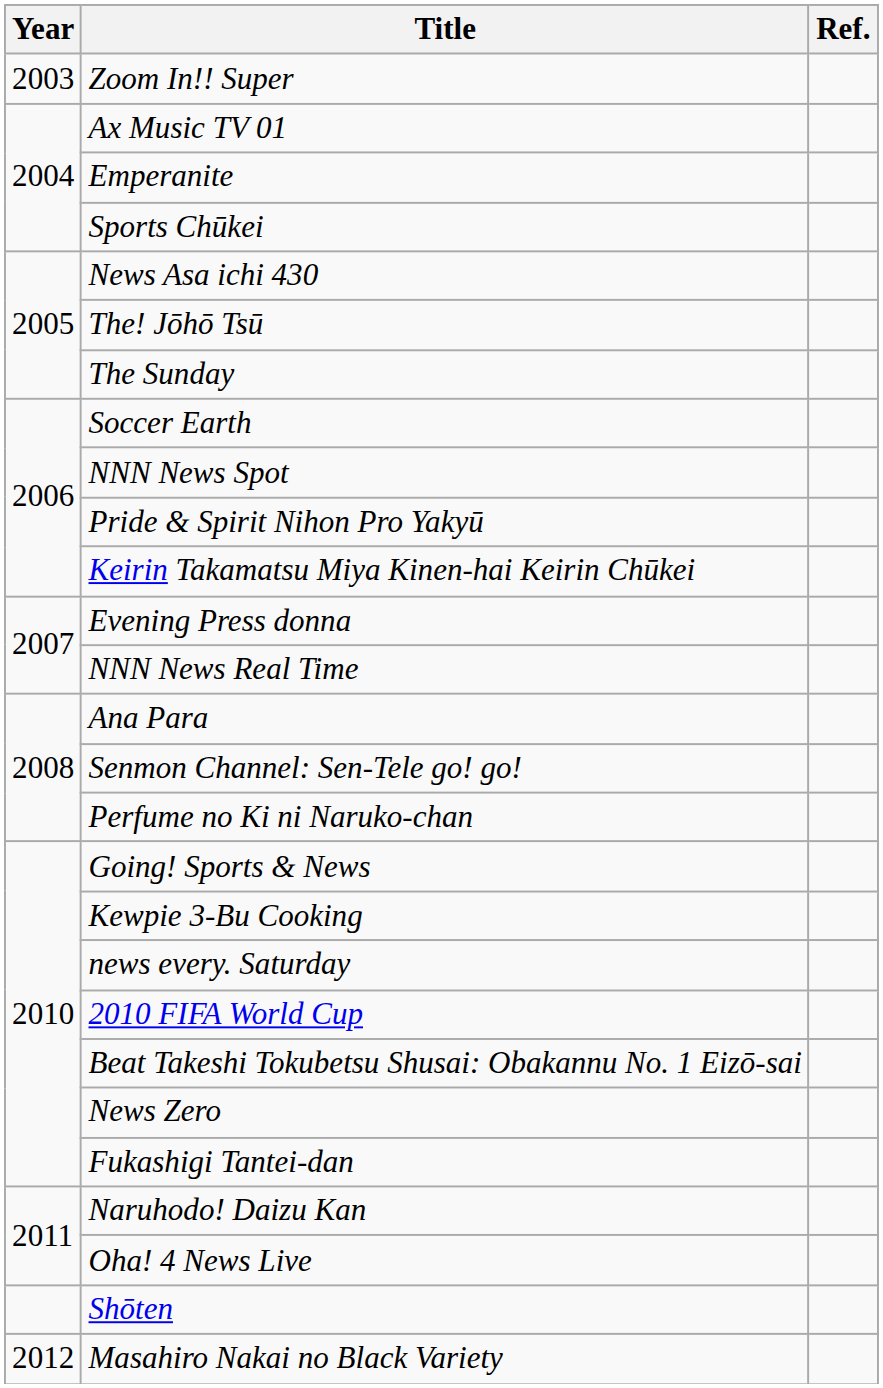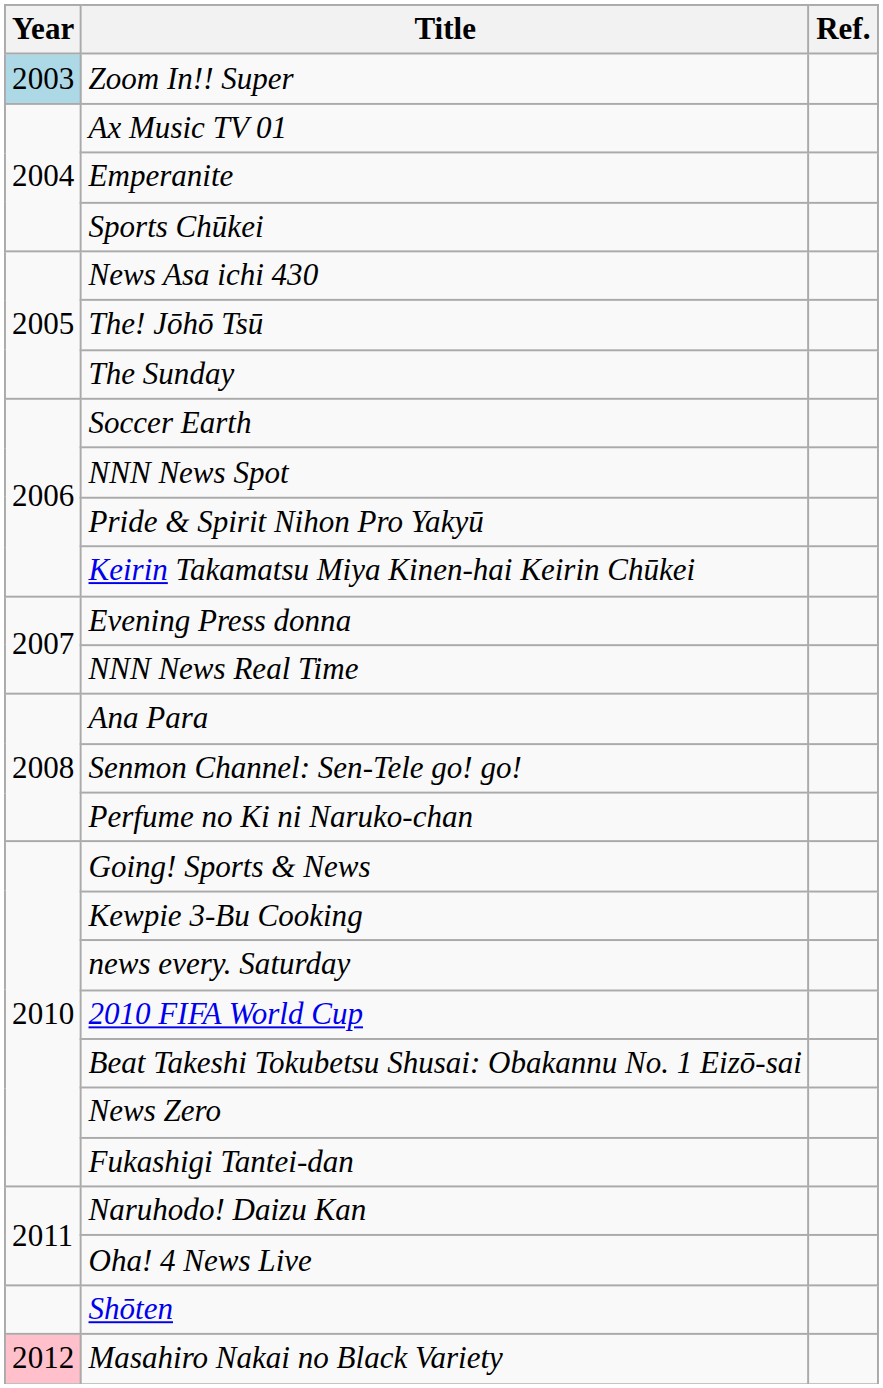Zoom In!! Super | Year: no background -> lightblue background
Masahiro Nakai no Black Variety | Year: no background -> pink background
